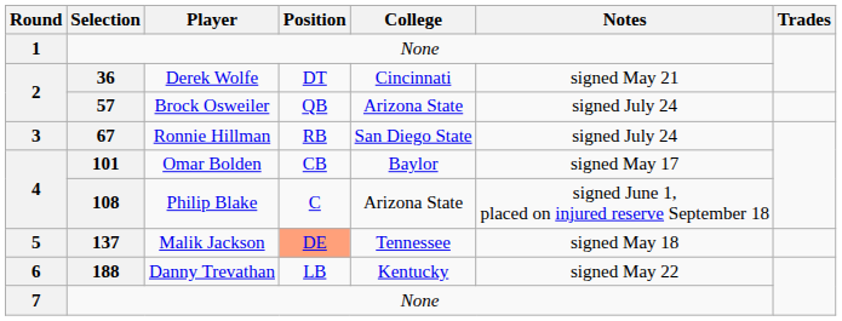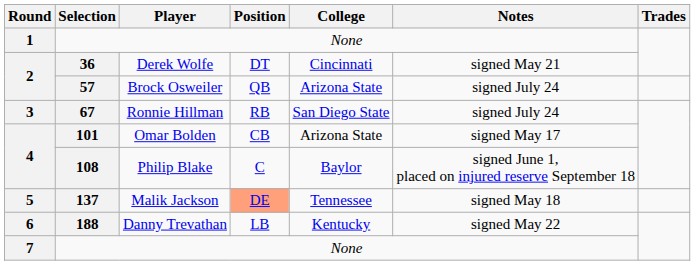101 | College: Baylor -> Arizona State
108 | College: Arizona State -> Baylor
